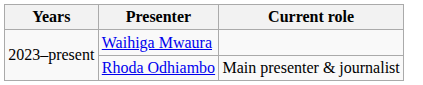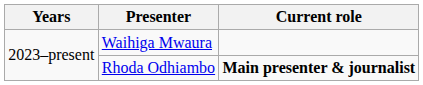Rhoda Odhiambo | Current role: normal -> bold
